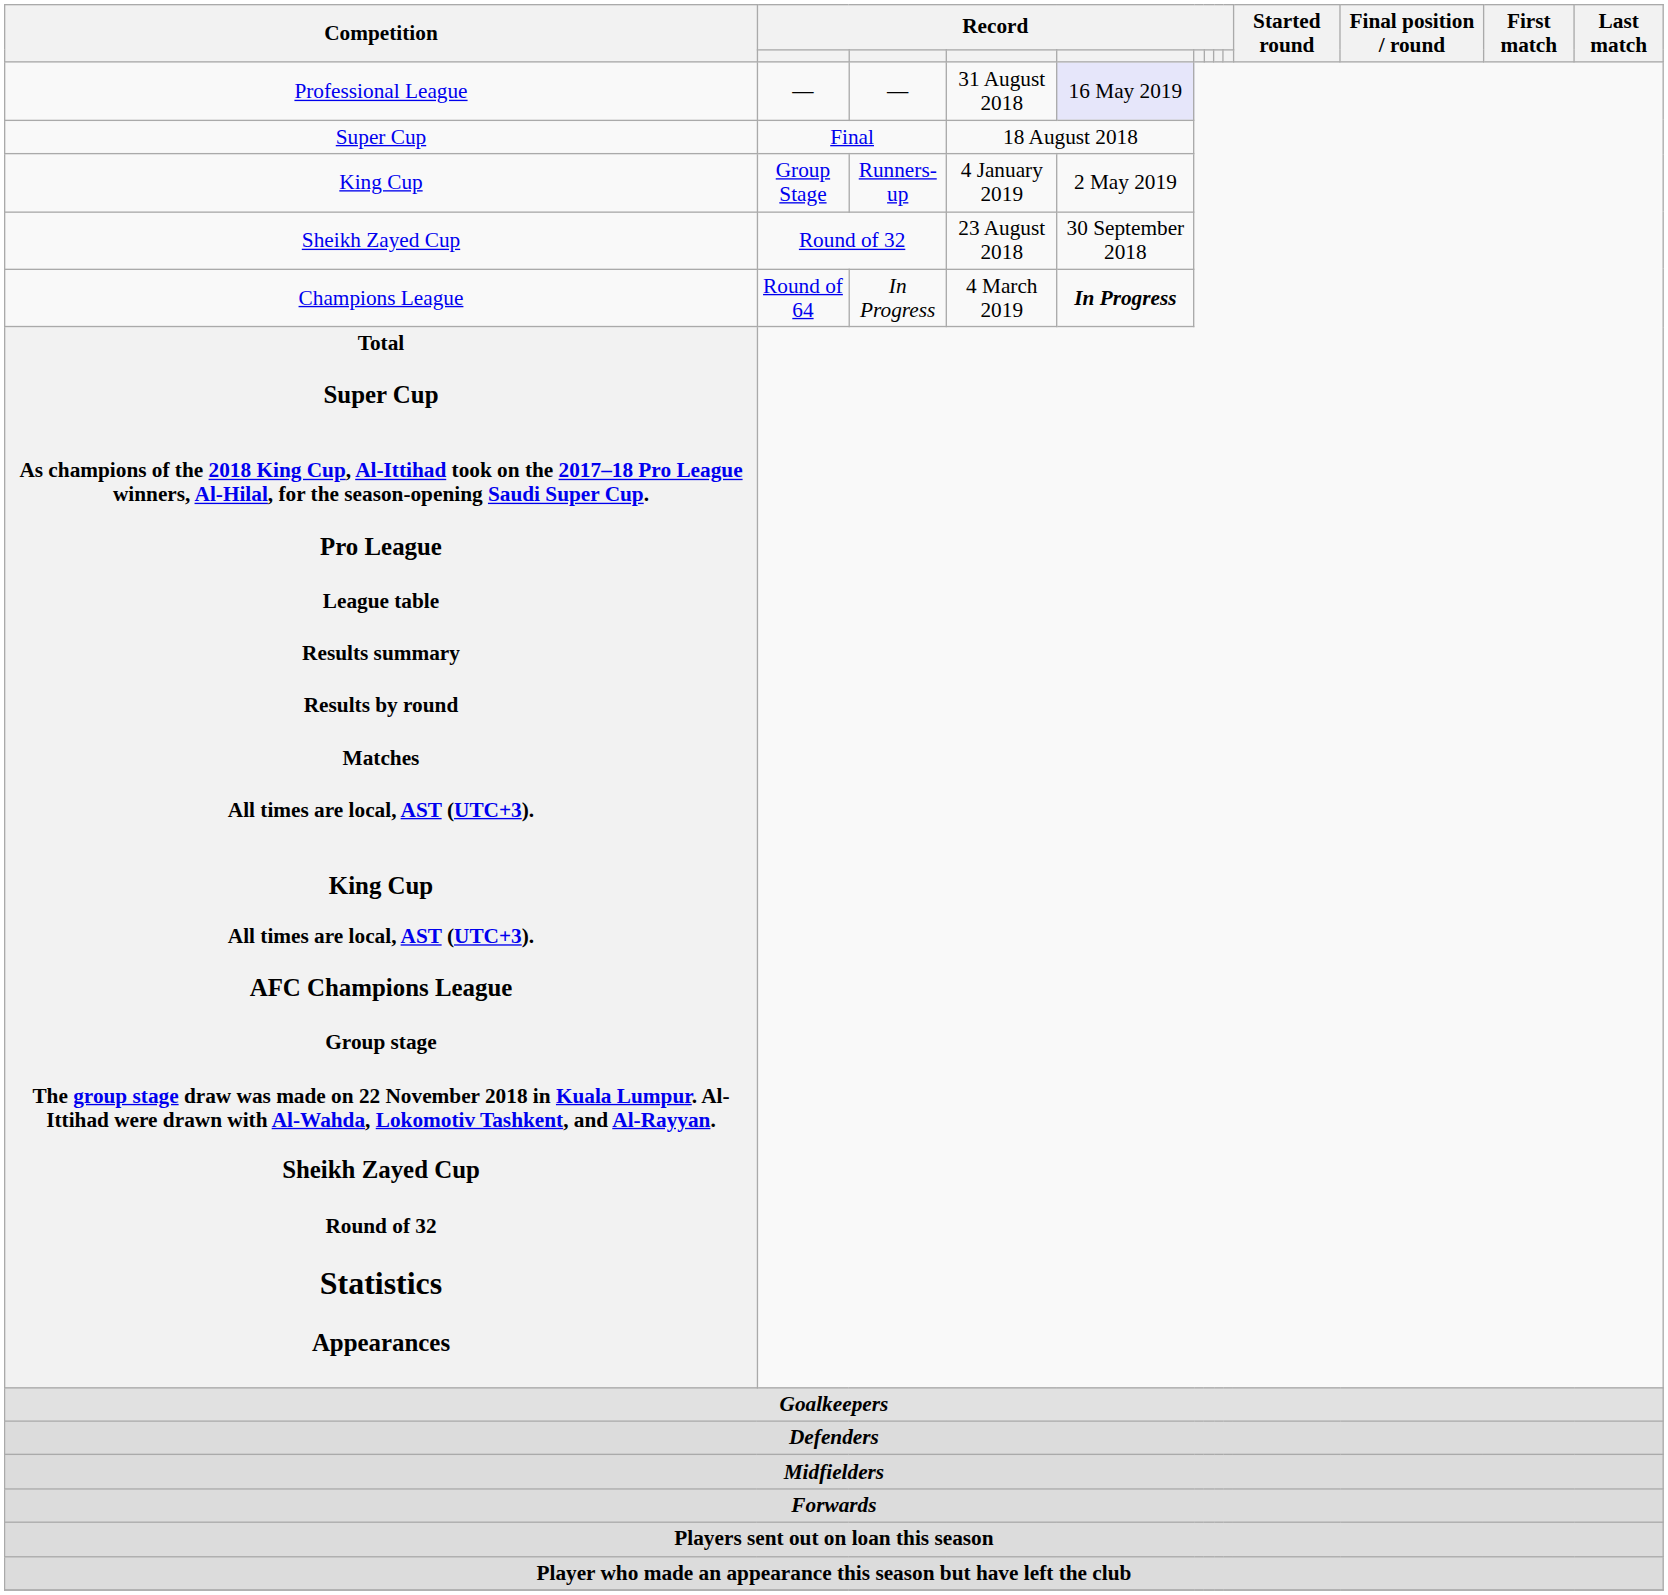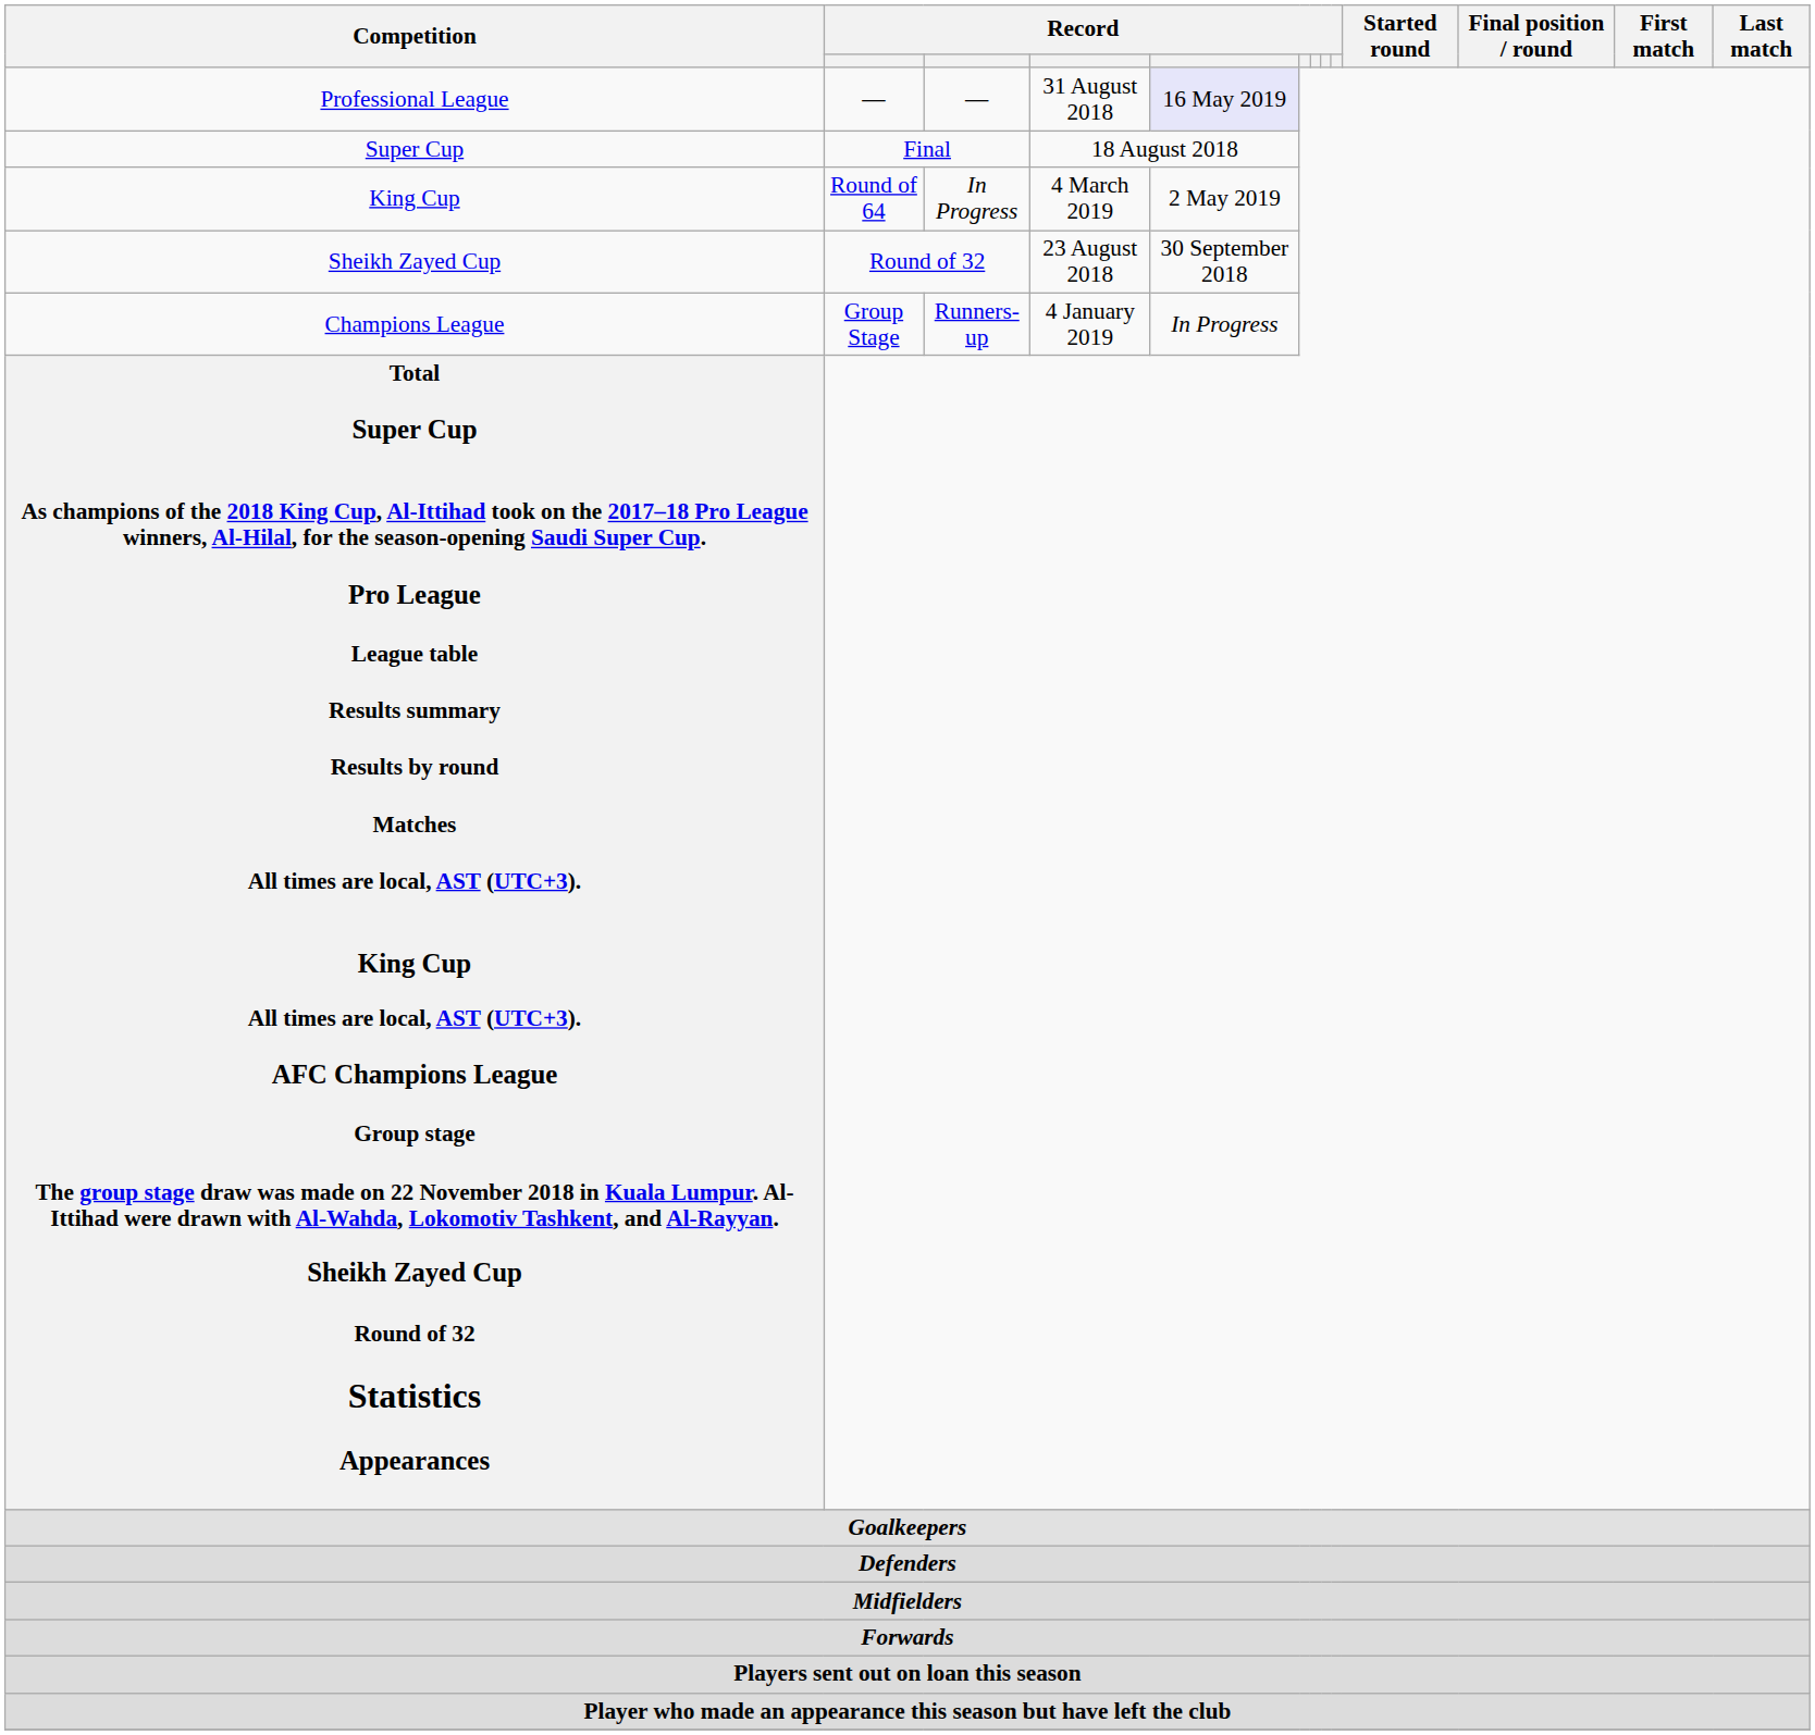King Cup | column 2: Group Stage -> Round of 64
King Cup | column 3: Runners-up -> In Progress
King Cup | column 4: 4 January 2019 -> 4 March 2019
Champions League | column 2: Round of 64 -> Group Stage
Champions League | column 3: In Progress -> Runners-up
Champions League | column 4: 4 March 2019 -> 4 January 2019
Champions League | column 5: bold -> normal
